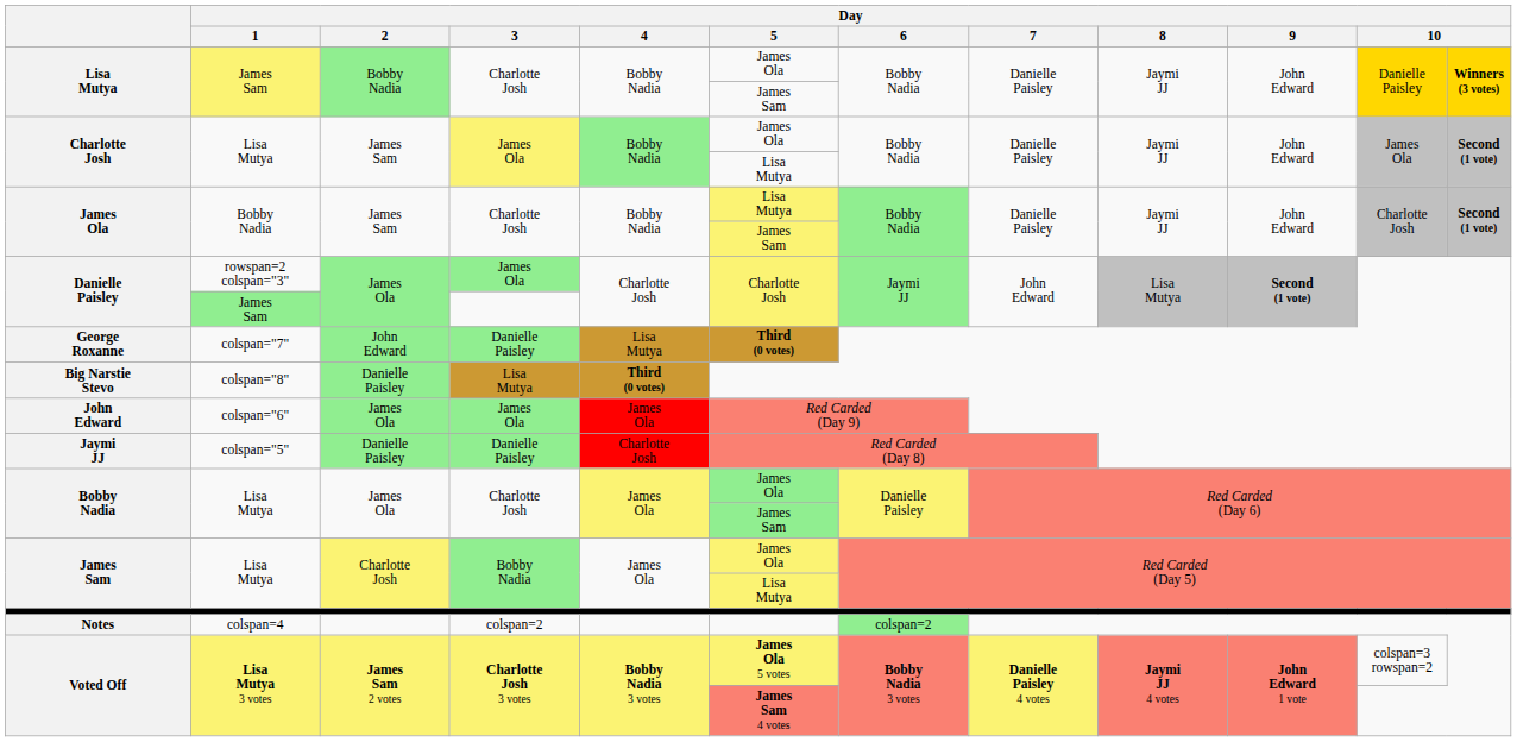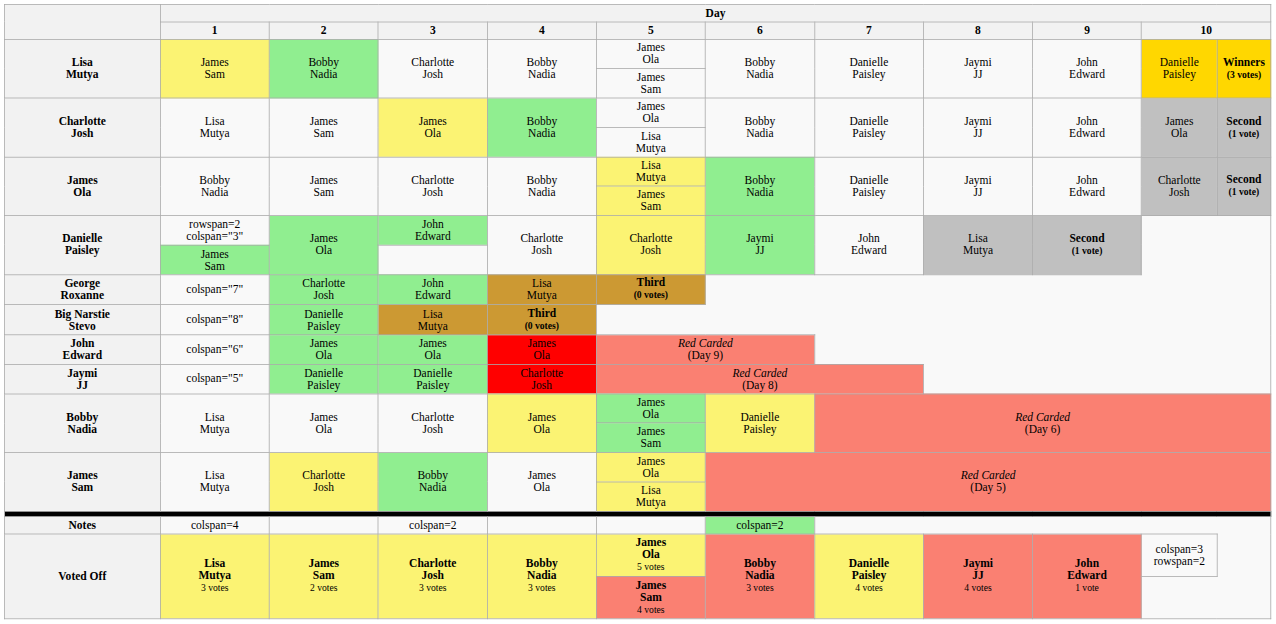Danielle Paisley / rowspan=2 colspan="3" | Day / 3: James Ola -> John Edward
George Roxanne | Day / 2: John Edward -> Charlotte Josh
George Roxanne | Day / 3: Danielle Paisley -> John Edward
